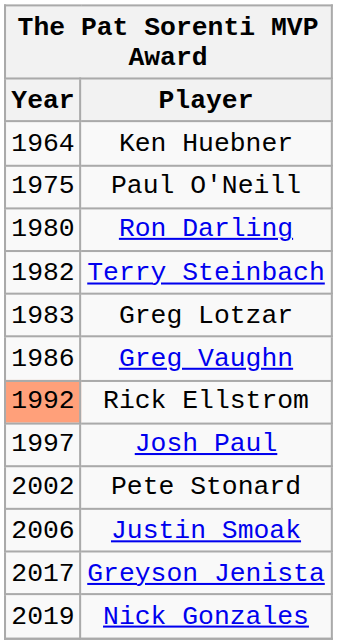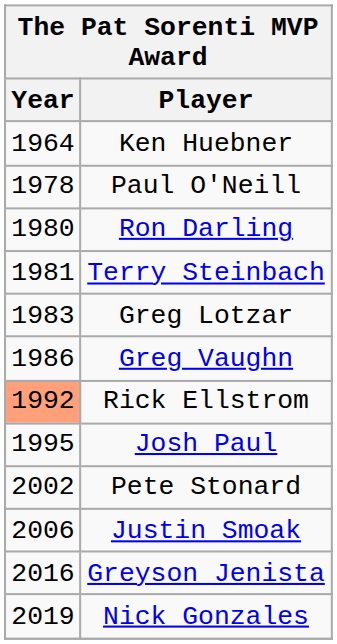Paul O'Neill | Year: 1975 -> 1978
Terry Steinbach | Year: 1982 -> 1981
Josh Paul | Year: 1997 -> 1995
Greyson Jenista | Year: 2017 -> 2016
